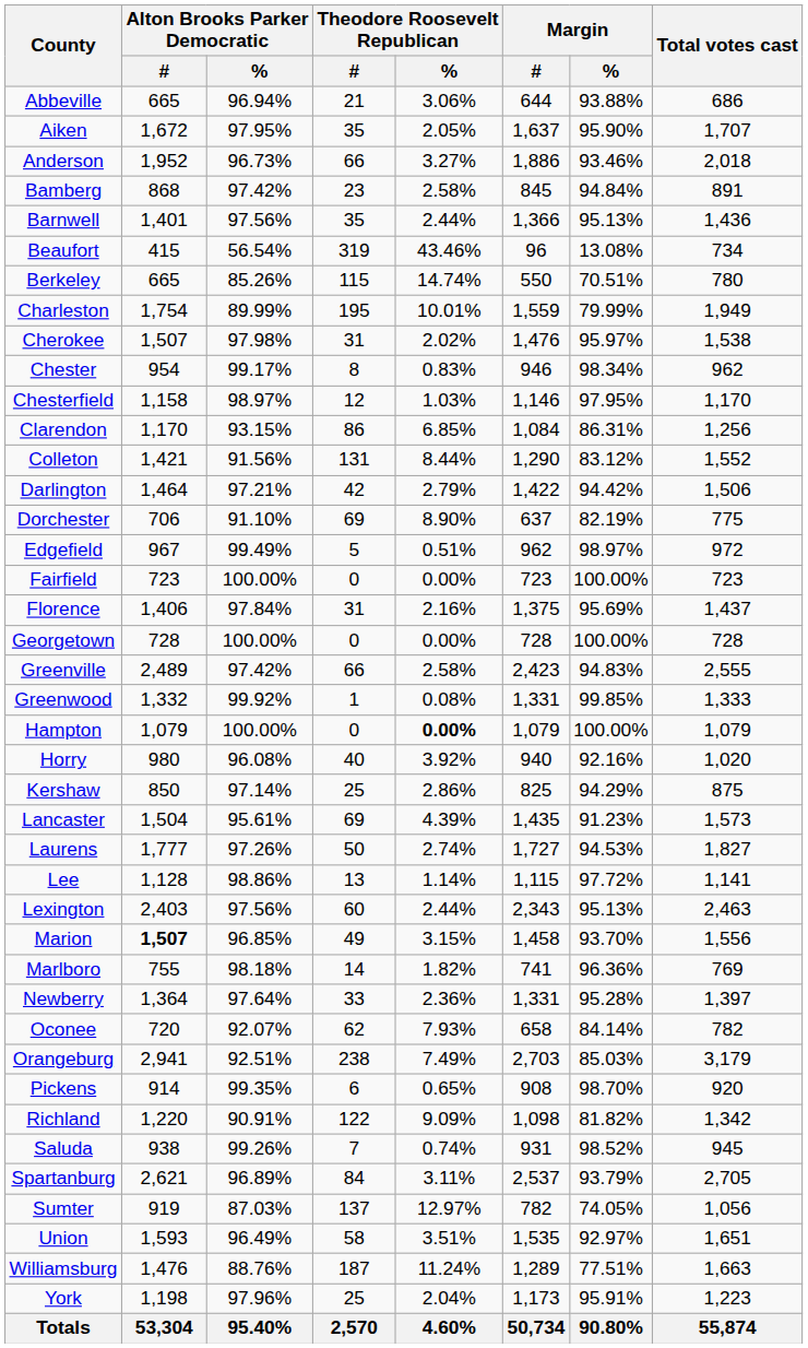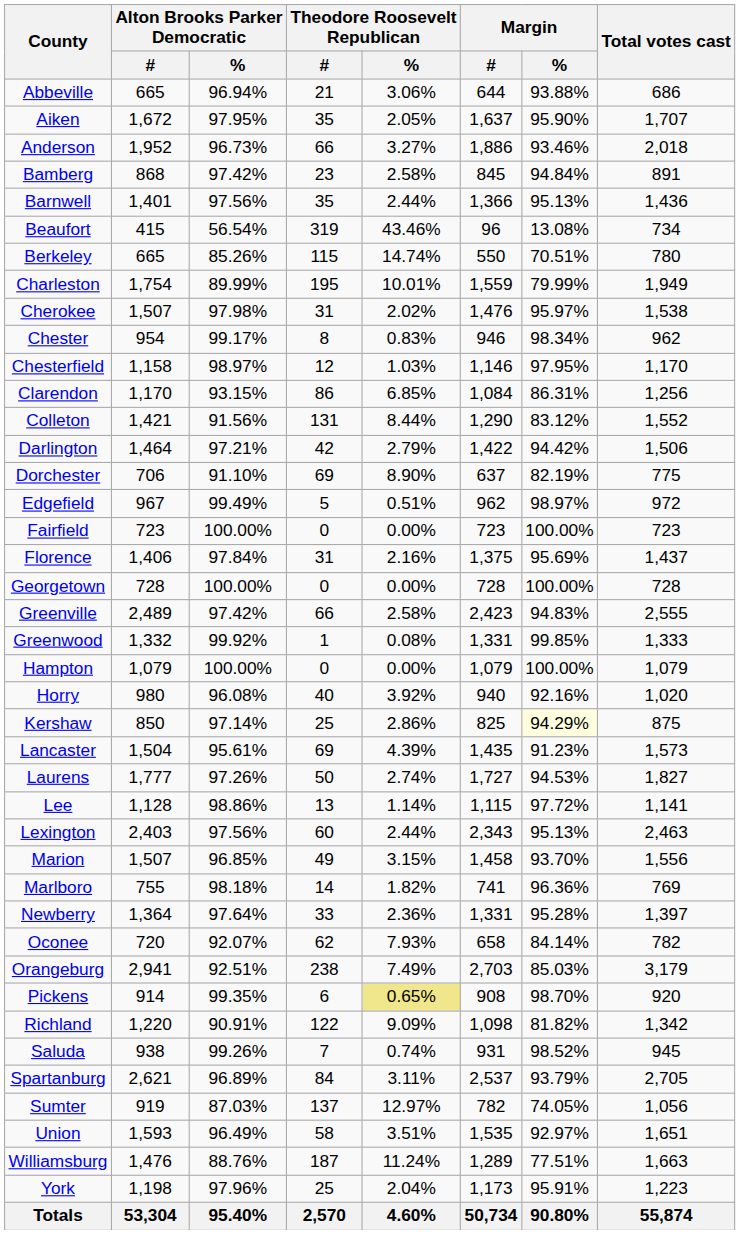Hampton | Theodore Roosevelt Republican / %: bold -> normal
Kershaw | Margin / %: no background -> lightyellow background
Marion | Alton Brooks Parker Democratic / #: bold -> normal
Pickens | Theodore Roosevelt Republican / %: no background -> khaki background
